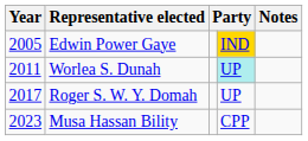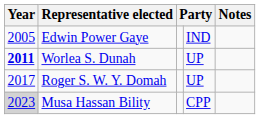Edwin Power Gaye | column 4: gold background -> no background
Worlea S. Dunah | Year: normal -> bold
Worlea S. Dunah | column 4: paleturquoise background -> no background
Musa Hassan Bility | Year: no background -> lightgrey background
